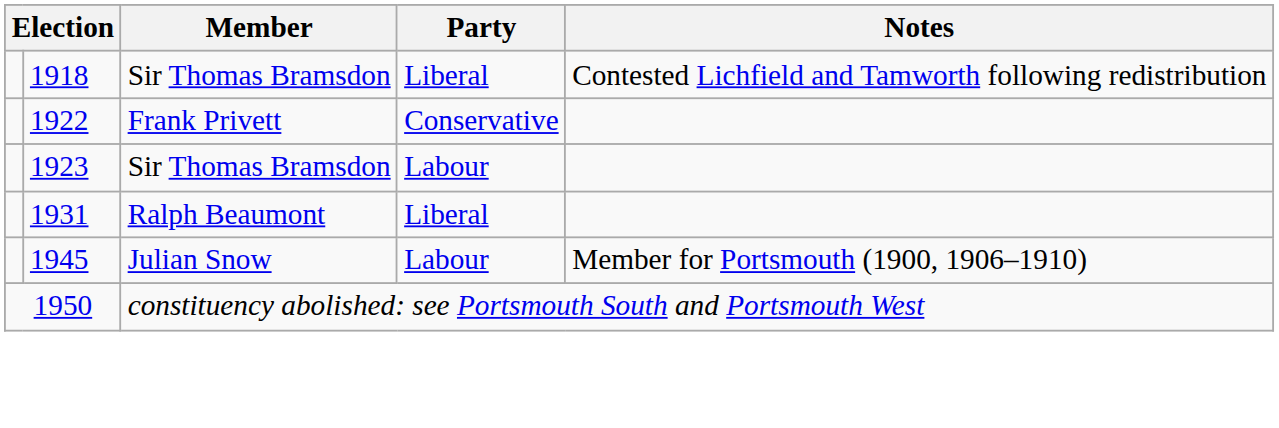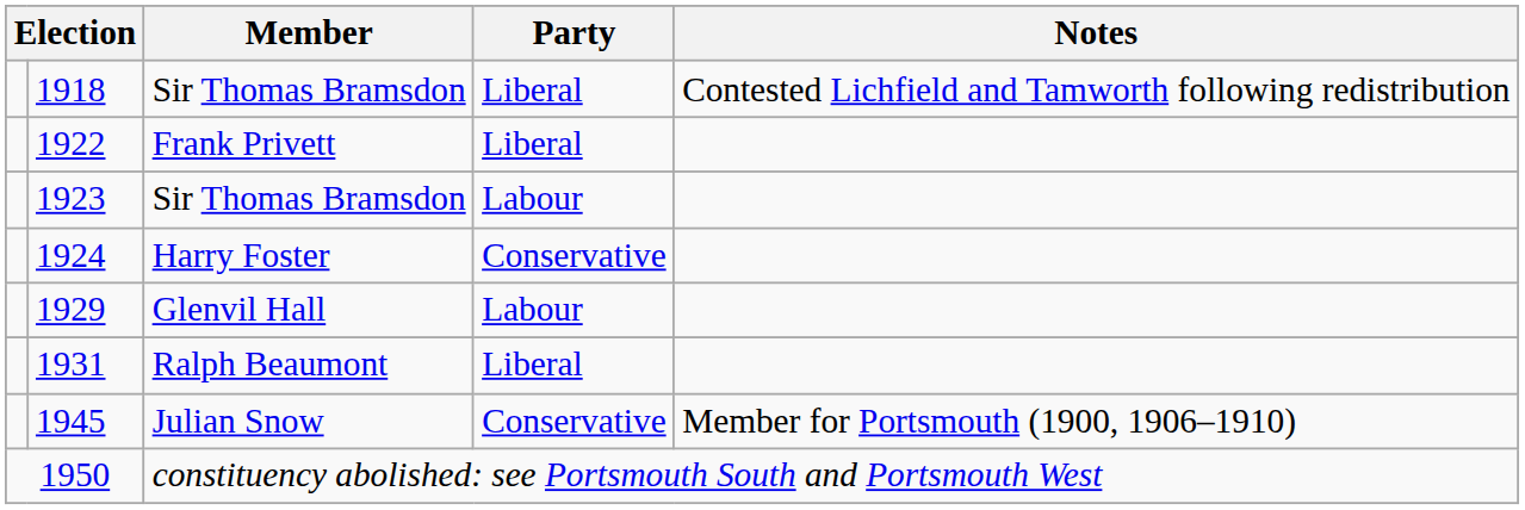1922 | Party: Conservative -> Liberal
+ row: 1924 | Harry Foster | Conservative
+ row: 1929 | Glenvil Hall | Labour
1945 | Party: Labour -> Conservative
